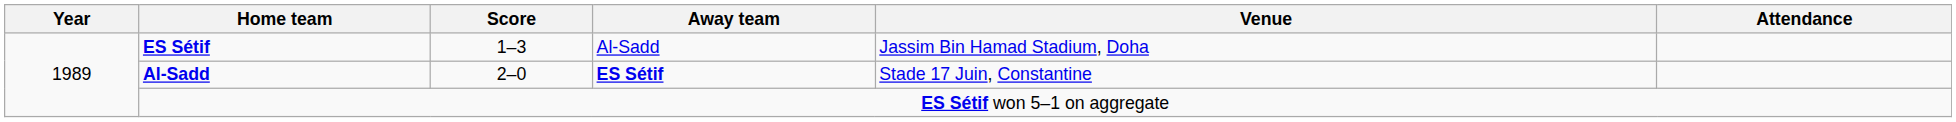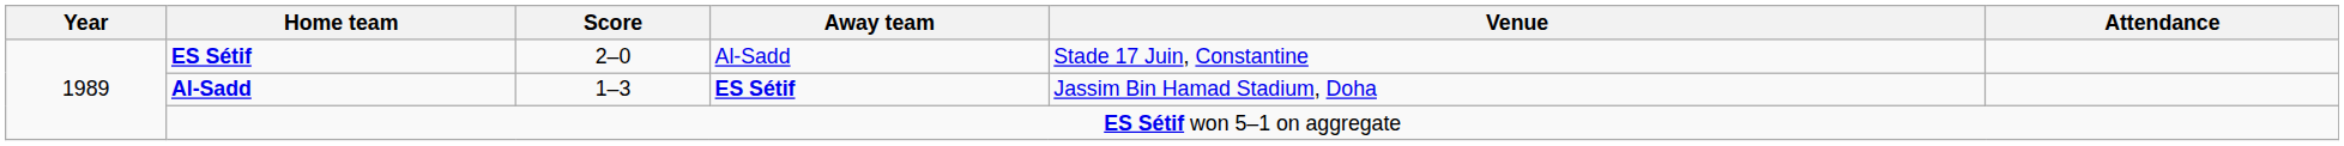row 2 | Score: 1–3 -> 2–0
row 2 | Venue: Jassim Bin Hamad Stadium, Doha -> Stade 17 Juin, Constantine
row 3 | Score: 2–0 -> 1–3
row 3 | Venue: Stade 17 Juin, Constantine -> Jassim Bin Hamad Stadium, Doha
